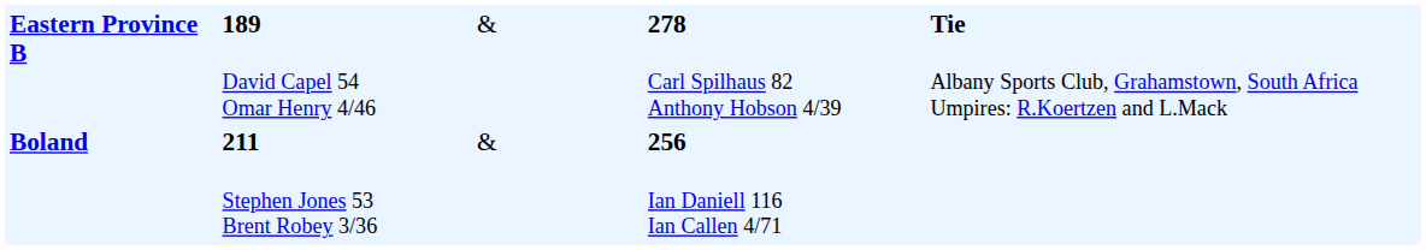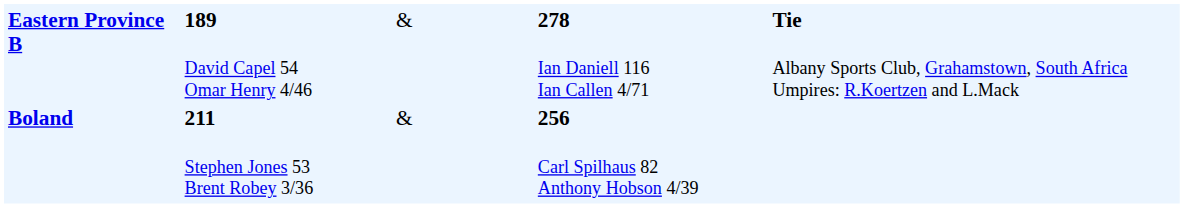David Capel 54 Omar Henry 4/46 | column 4: Carl Spilhaus 82 Anthony Hobson 4/39 -> Ian Daniell 116 Ian Callen 4/71
Stephen Jones 53 Brent Robey 3/36 | column 4: Ian Daniell 116 Ian Callen 4/71 -> Carl Spilhaus 82 Anthony Hobson 4/39
